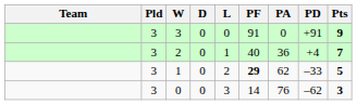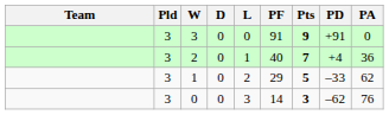columns swapped: PA <-> Pts
row 4 | PF: bold -> normal
